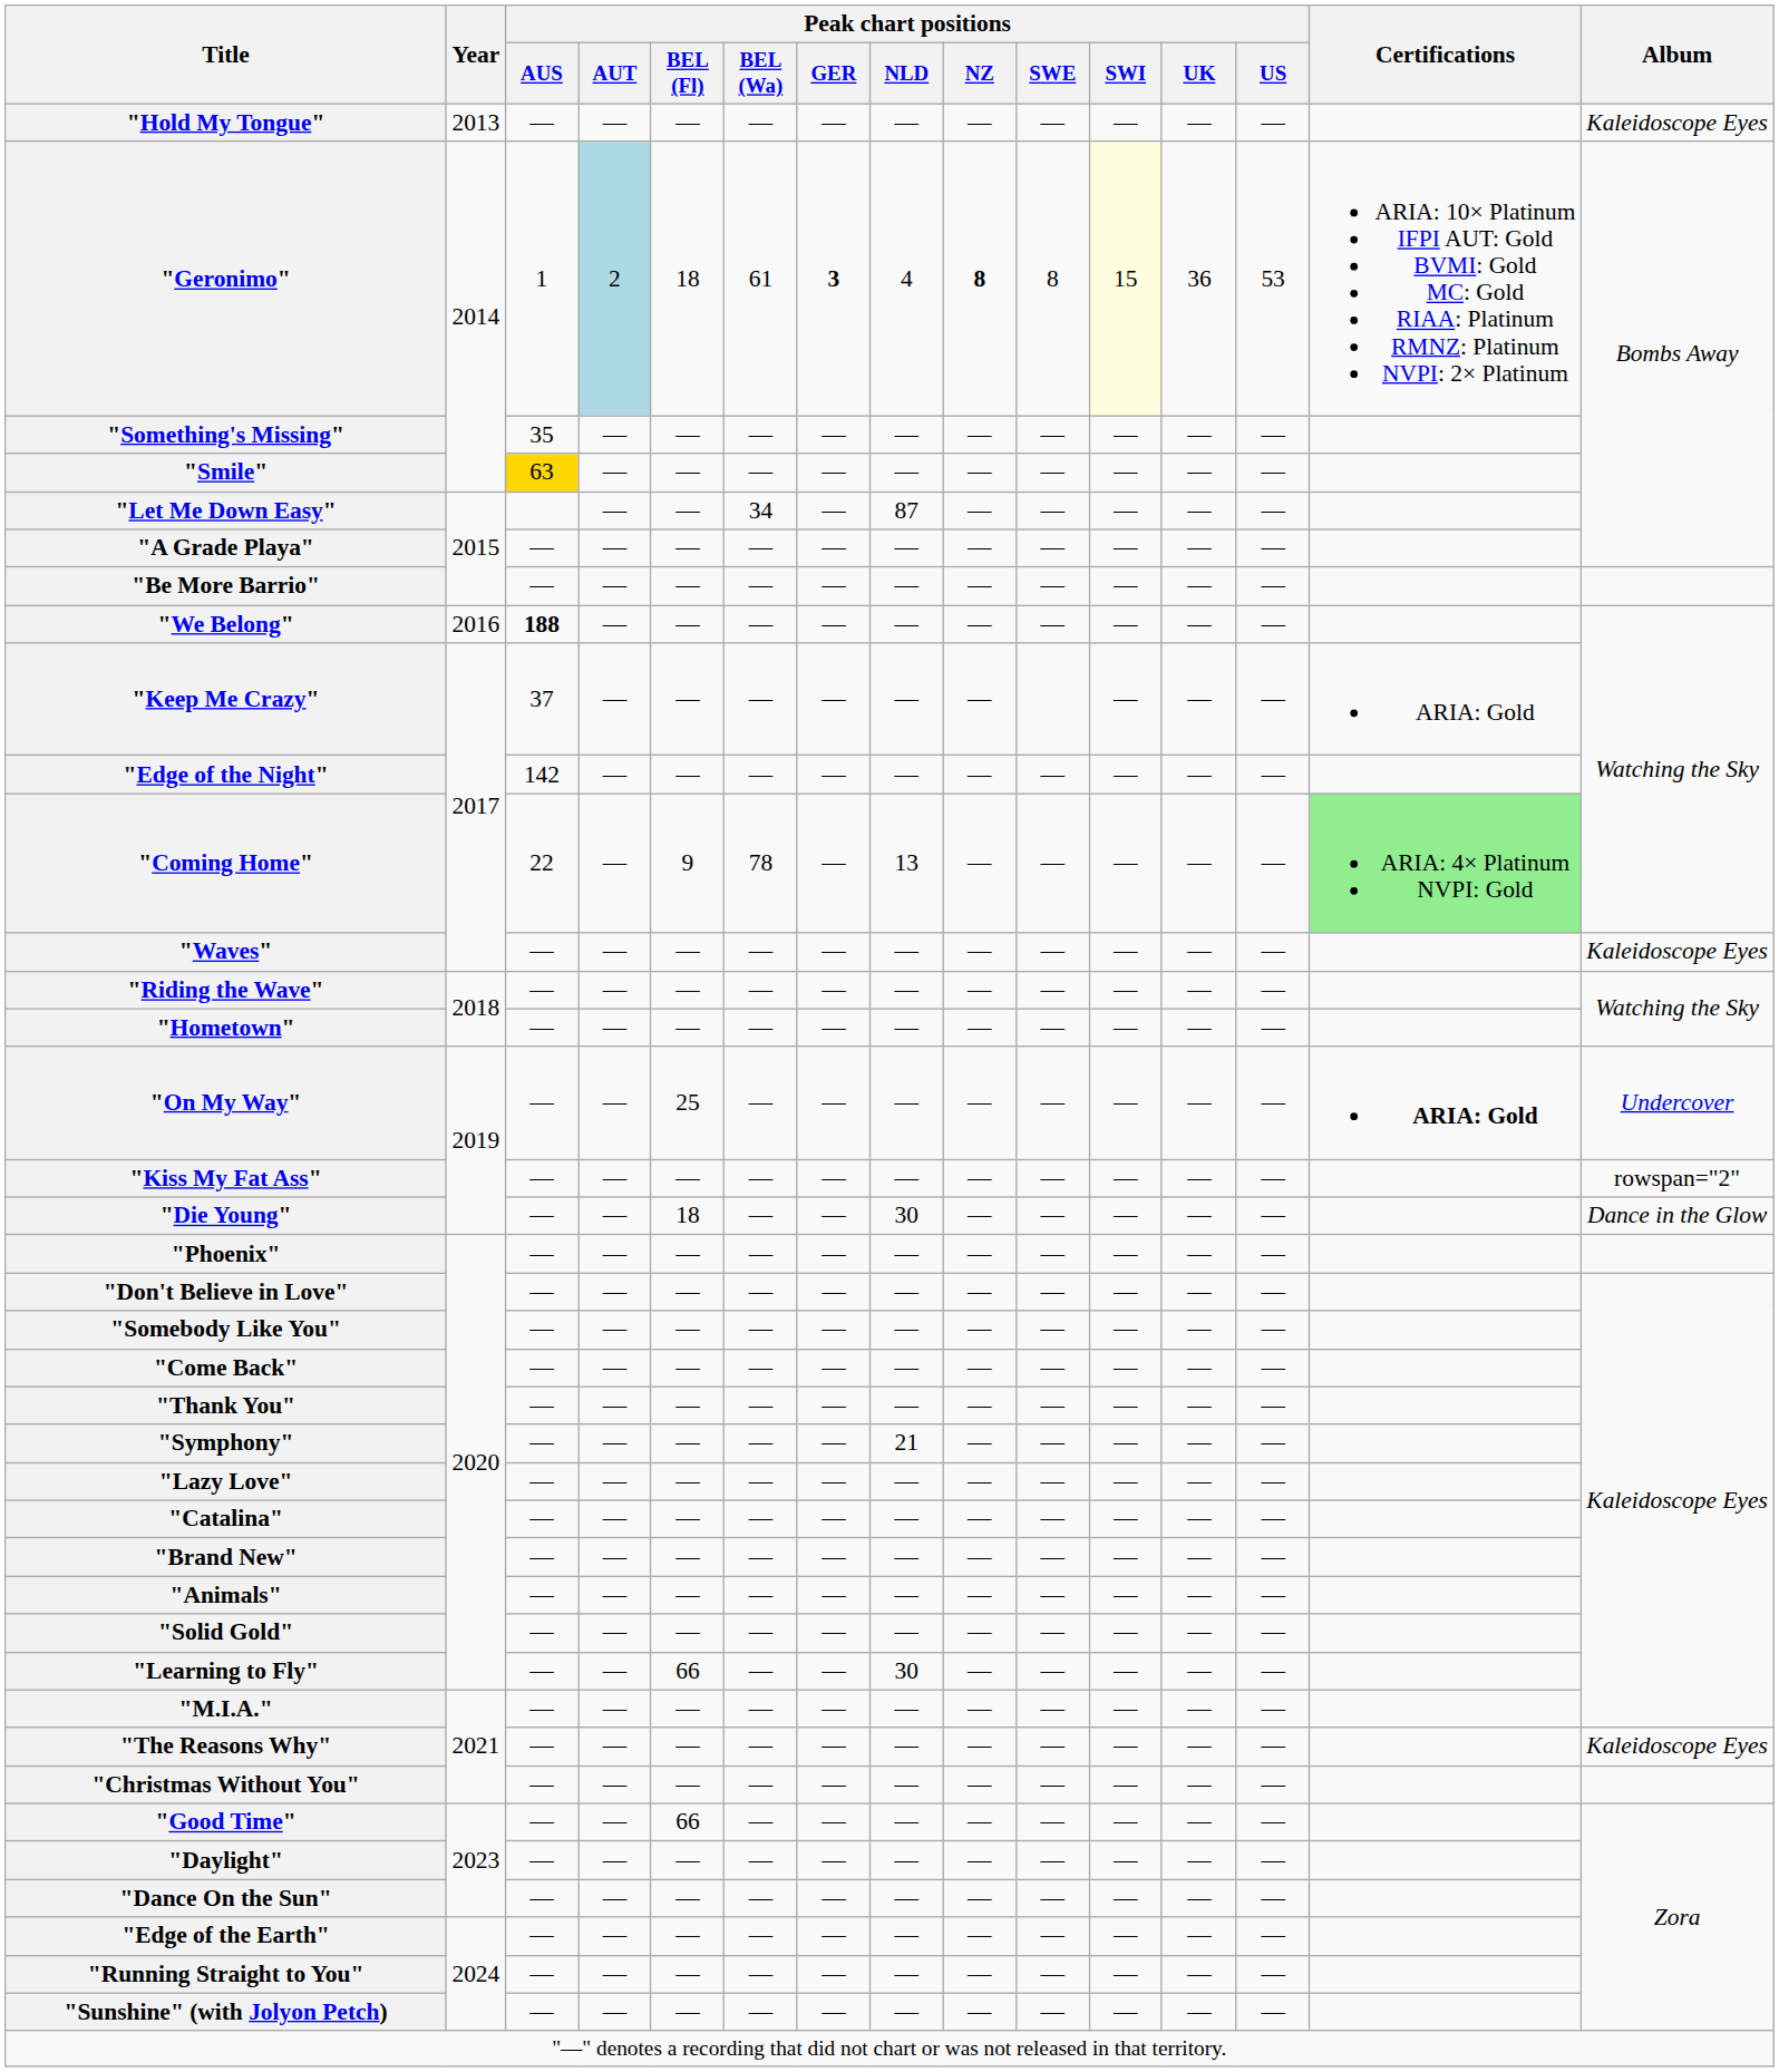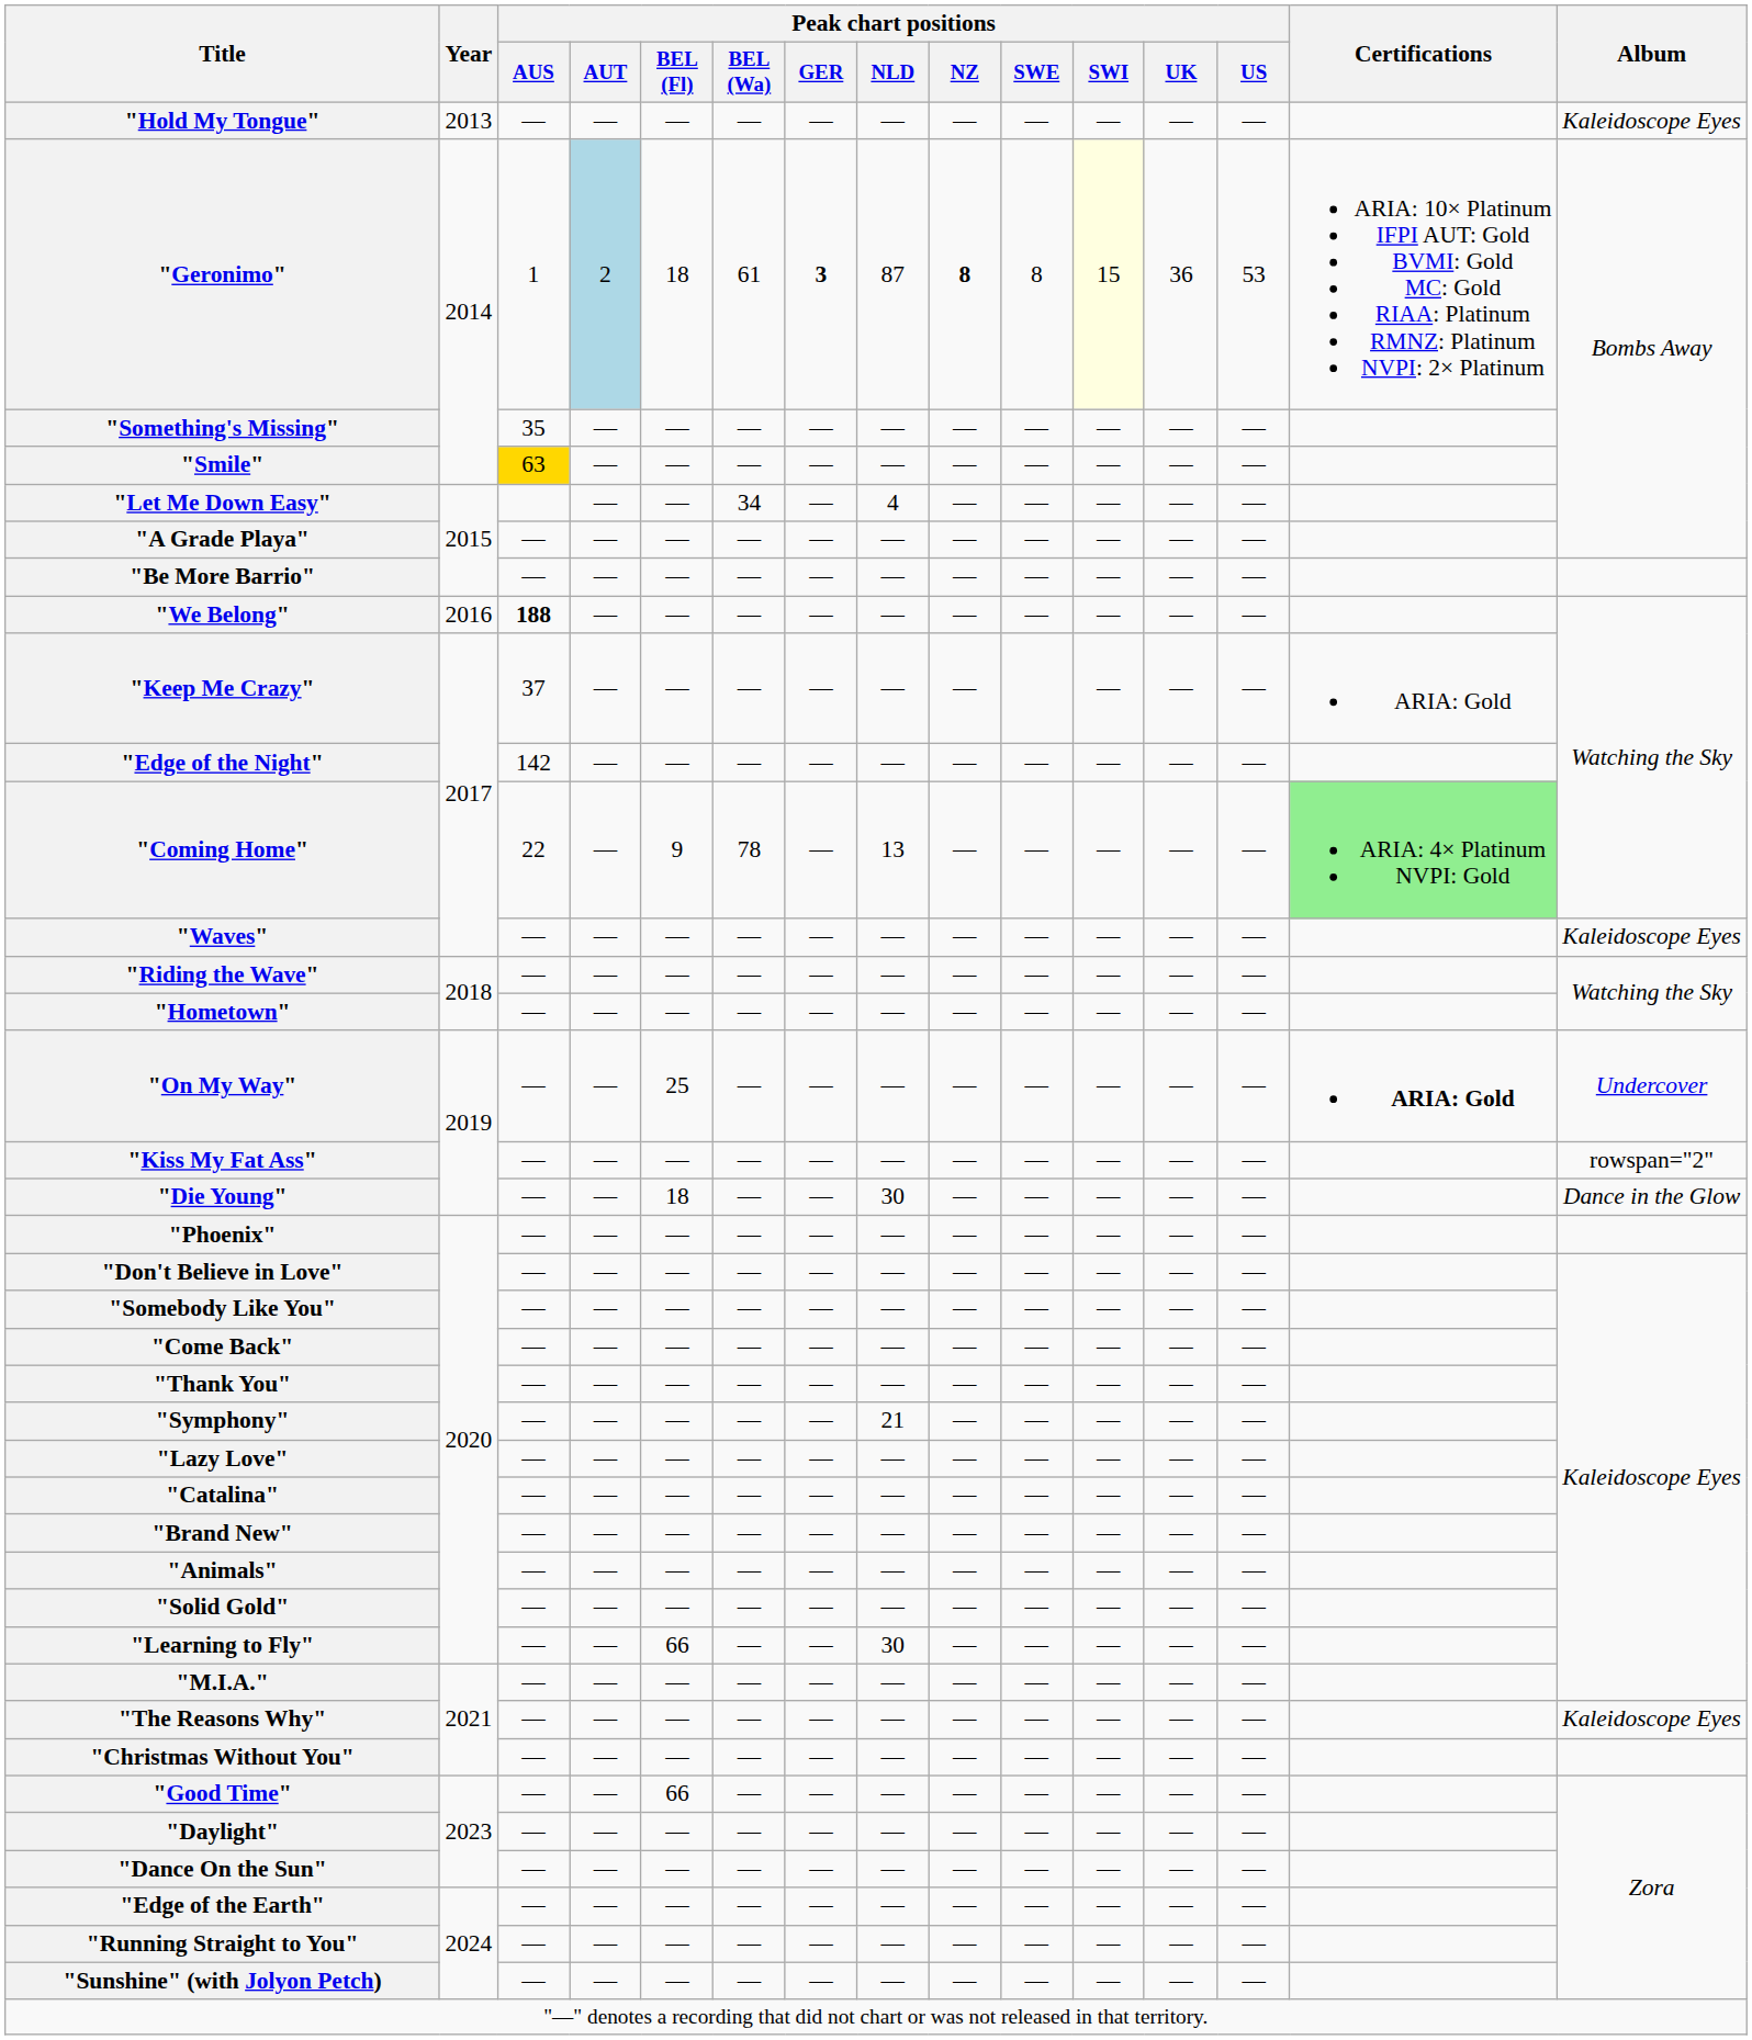"Geronimo" | Peak chart positions / NLD: 4 -> 87
"Let Me Down Easy" | Peak chart positions / NLD: 87 -> 4
